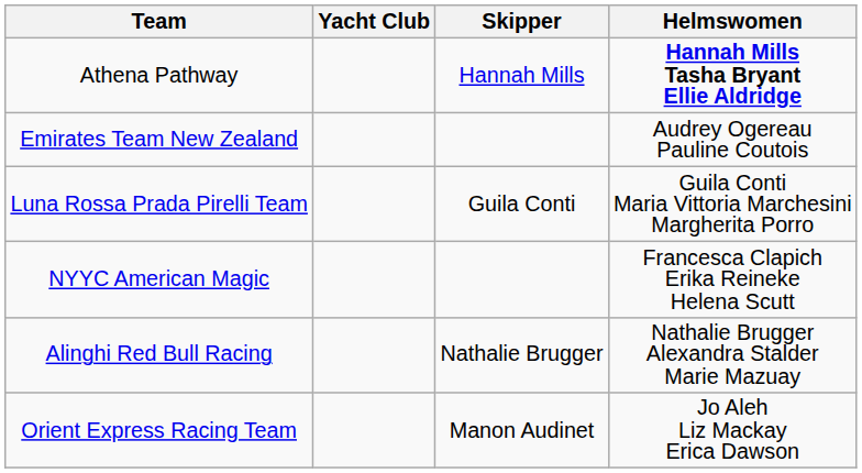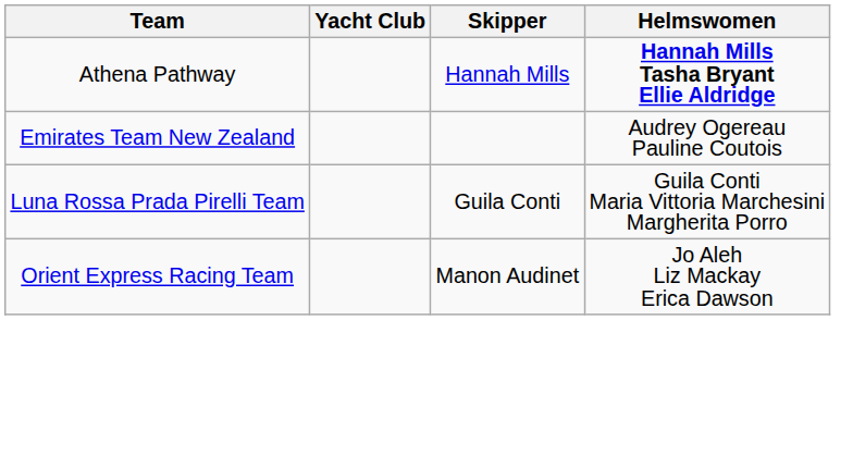- row: NYYC American Magic | Francesca Clapich Erika Reineke Helena Scutt
- row: Alinghi Red Bull Racing | Nathalie Brugger | Nathalie Brugger Alexandra Stalder Marie Mazuay
